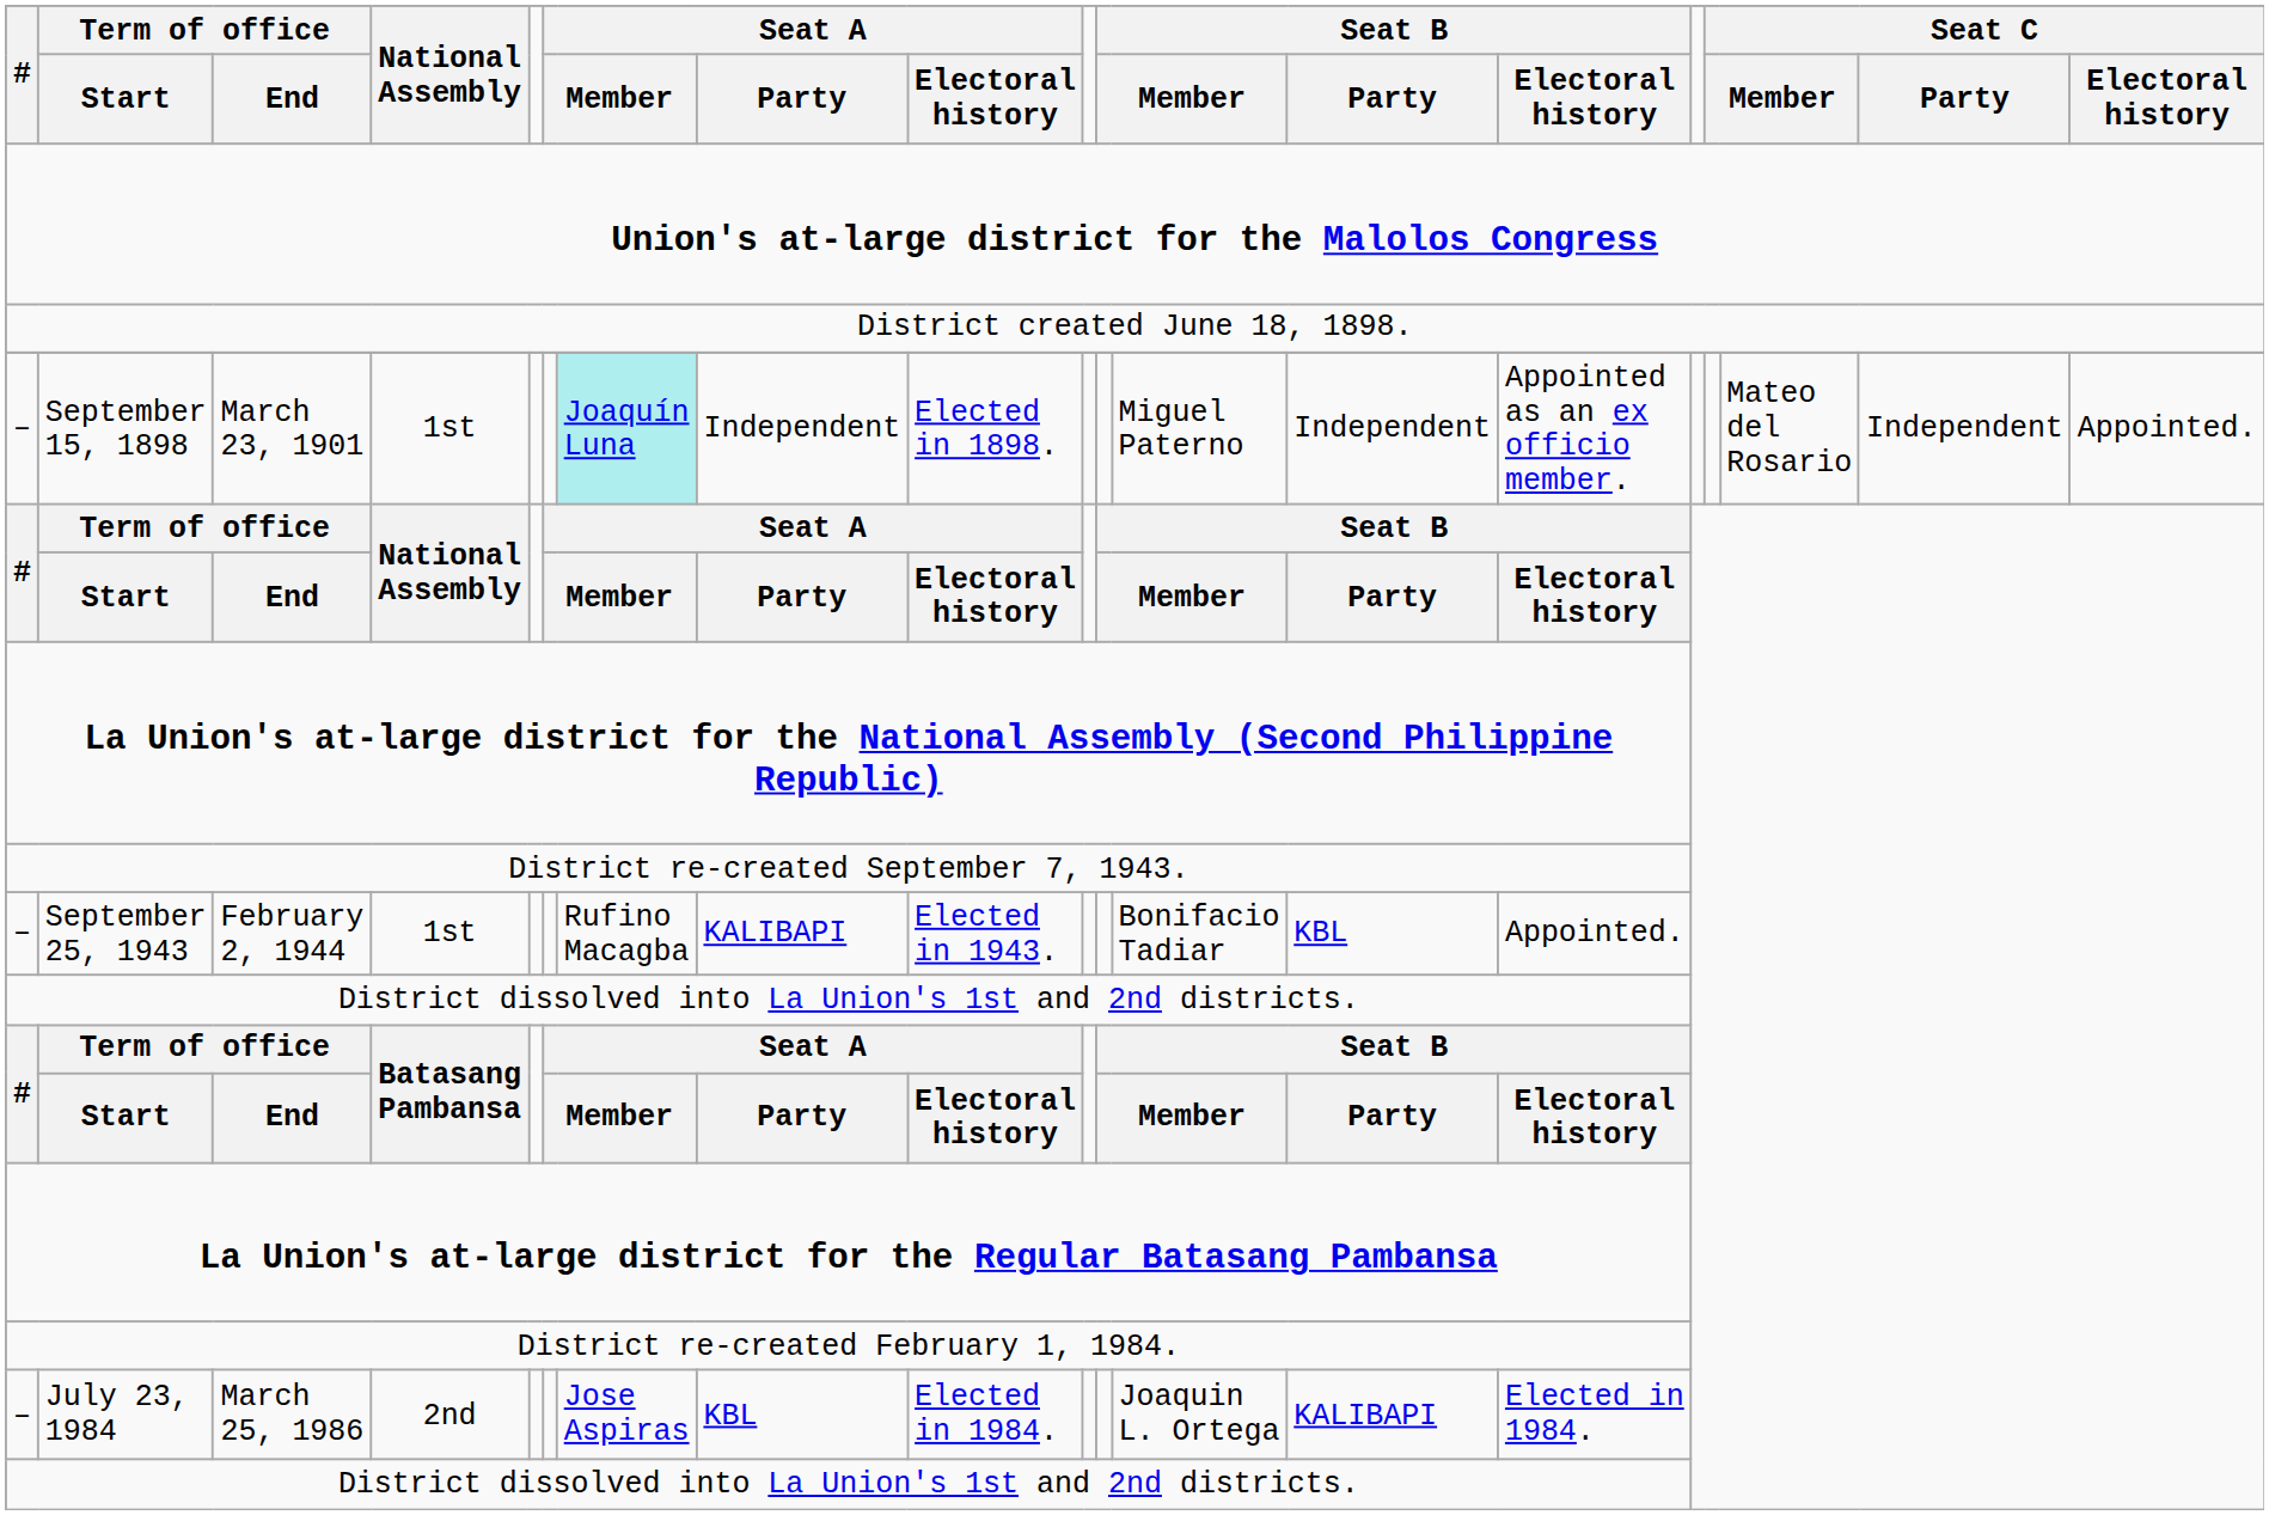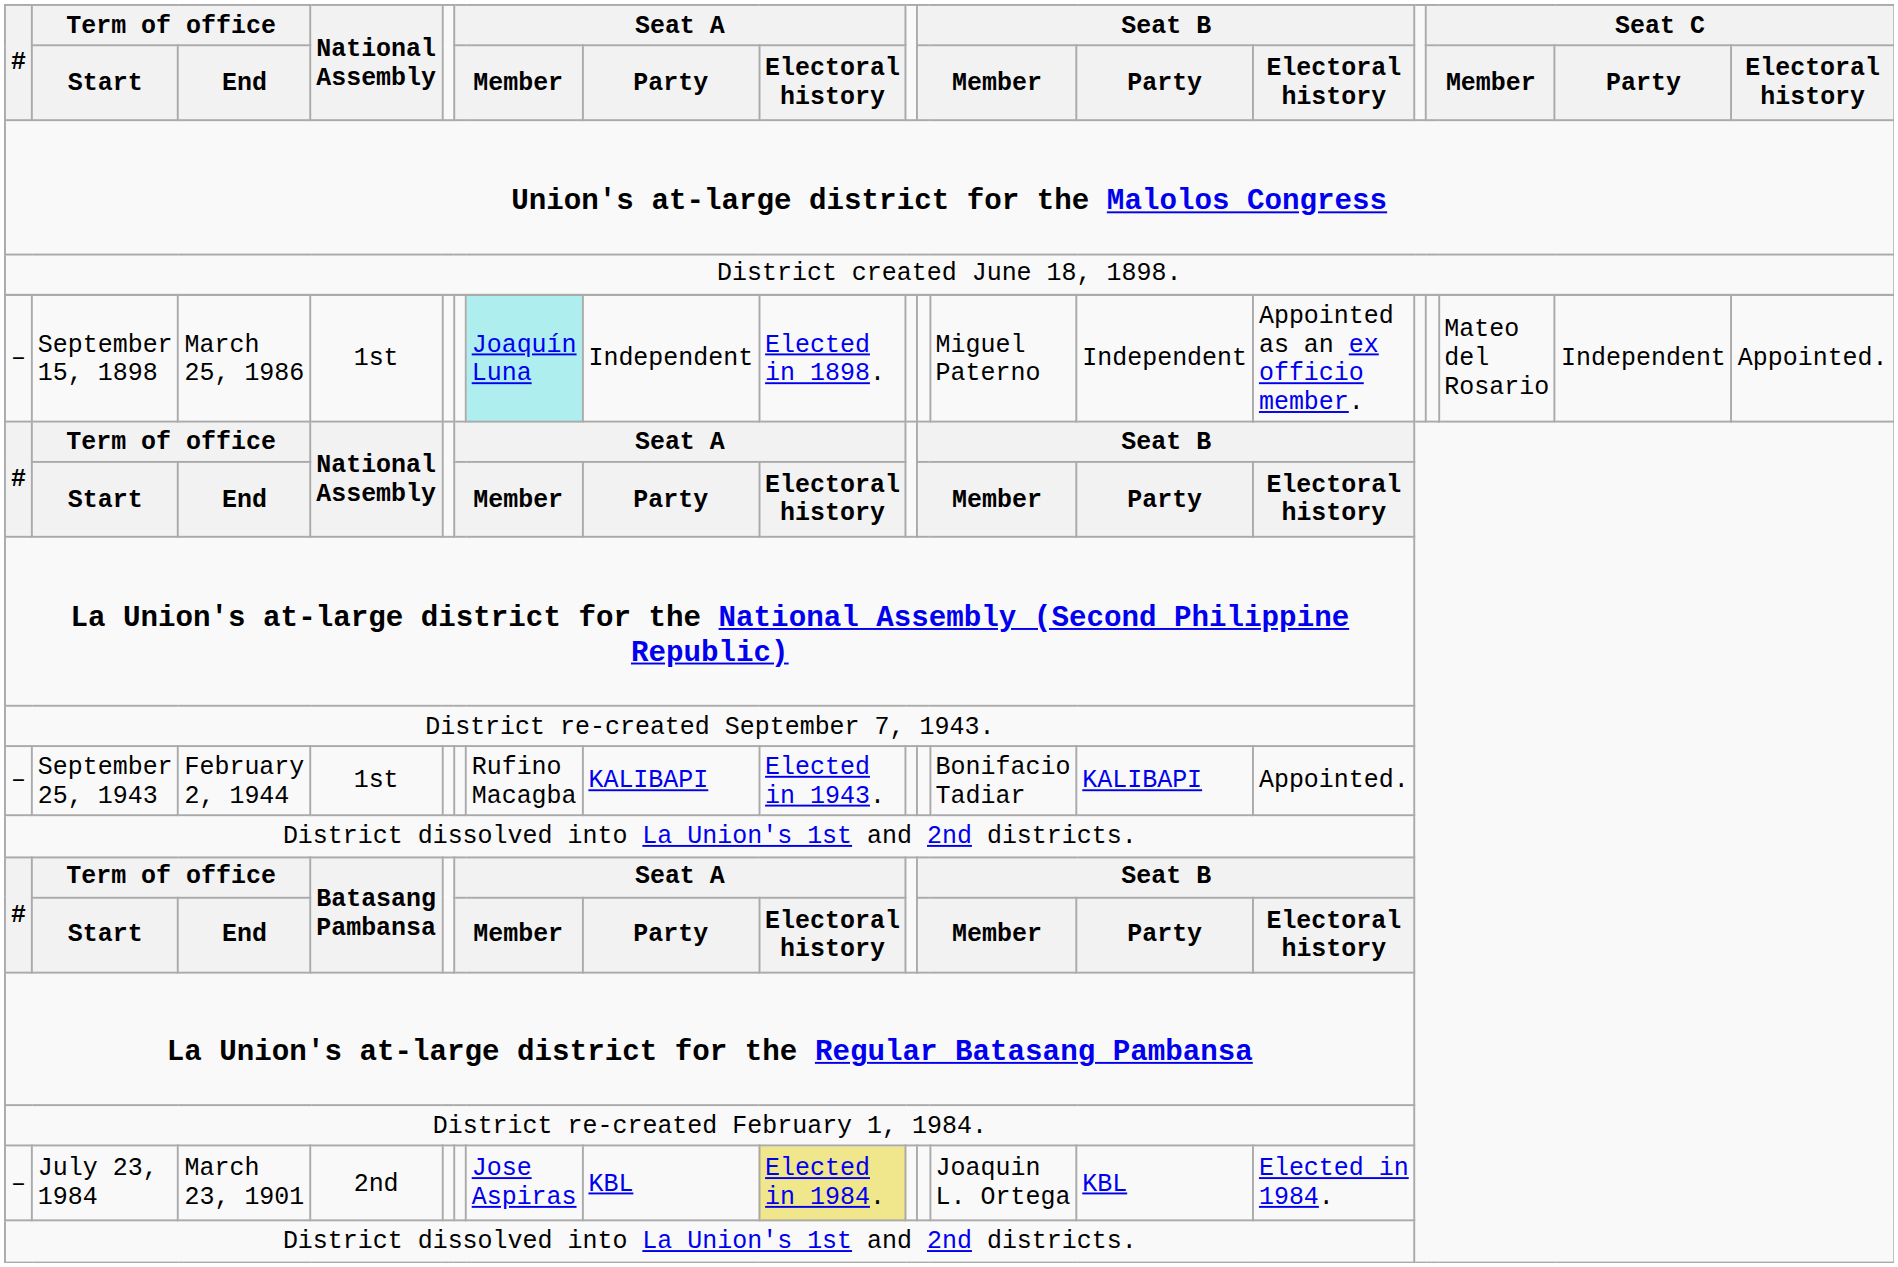September 15, 1898 | Term of office / End: March 23, 1901 -> March 25, 1986
September 25, 1943 | Seat B / Party: KBL -> KALIBAPI
July 23, 1984 | Term of office / End: March 25, 1986 -> March 23, 1901
July 23, 1984 | Seat A / Electoral history: no background -> khaki background
July 23, 1984 | Seat B / Party: KALIBAPI -> KBL
